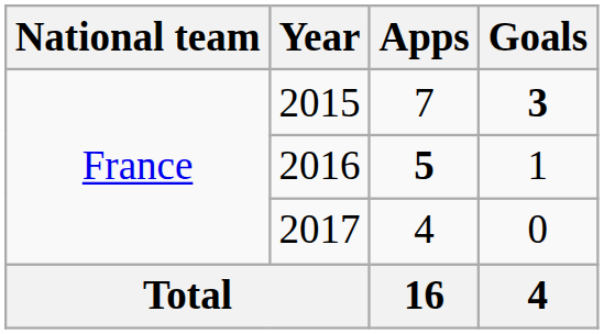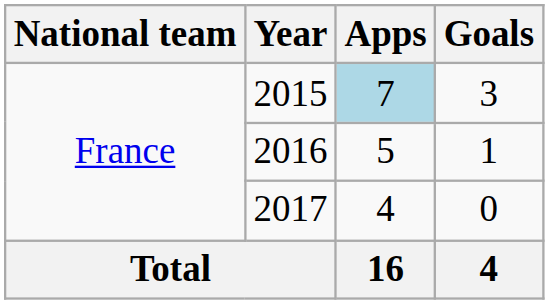2015 | Apps: no background -> lightblue background
2015 | Goals: bold -> normal
2016 | Apps: bold -> normal
